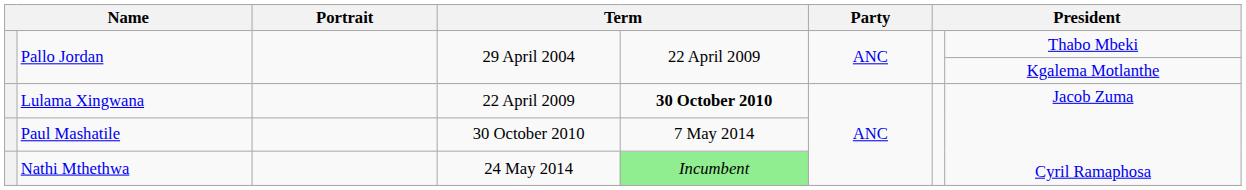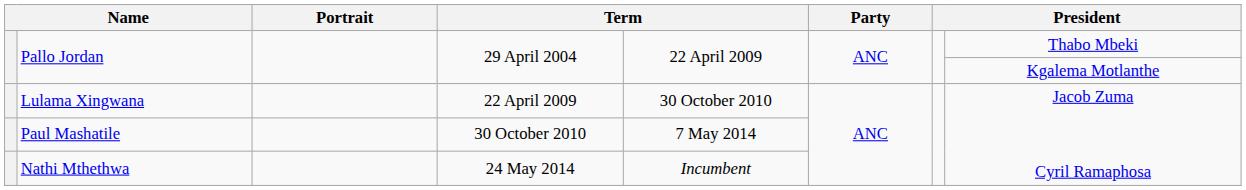Lulama Xingwana | column 5: bold -> normal
Nathi Mthethwa | column 5: lightgreen background -> no background
